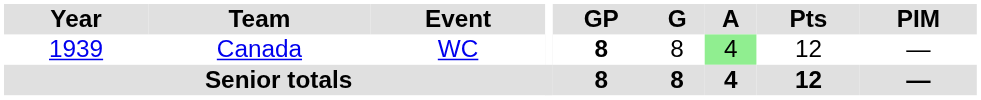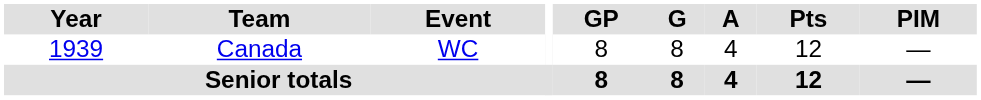Canada | GP: bold -> normal
Canada | A: lightgreen background -> no background
